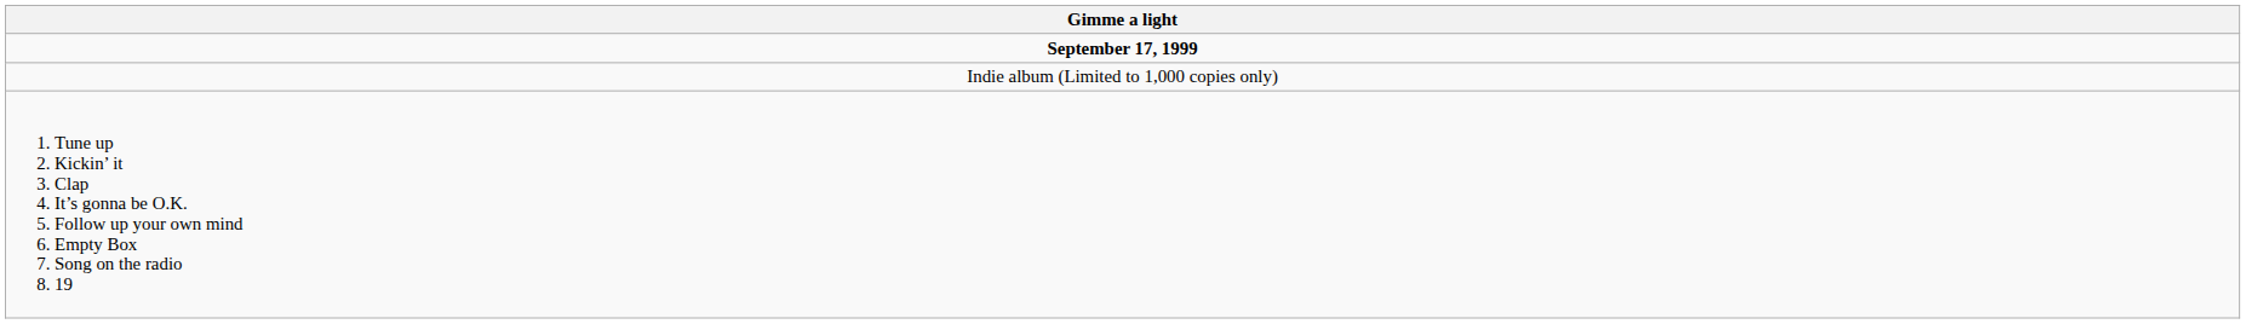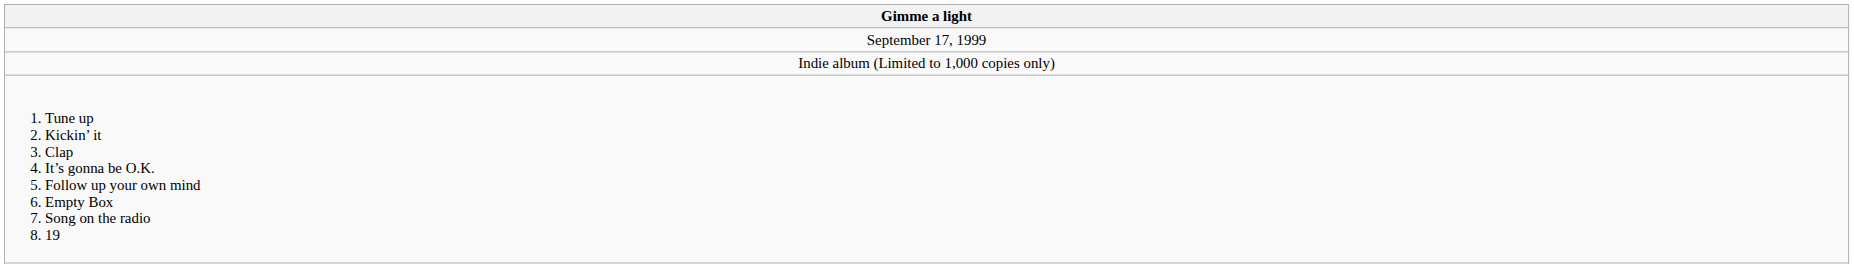row 2 | column 1: bold -> normal
